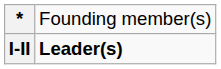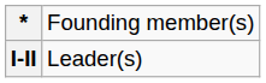I-II | column 2: bold -> normal
